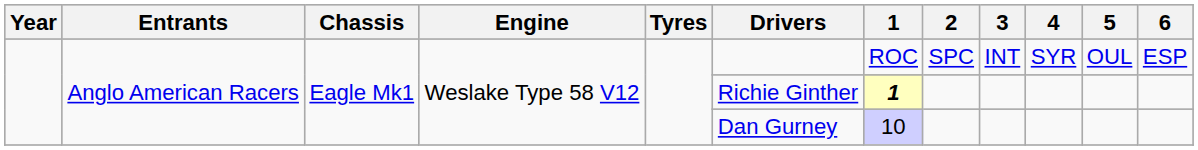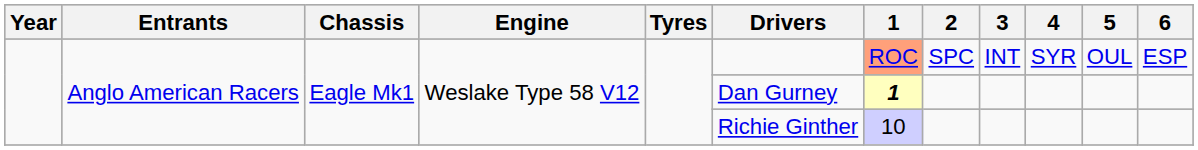row 2 | 1: no background -> lightsalmon background
row 3 | Drivers: Richie Ginther -> Dan Gurney
row 4 | Drivers: Dan Gurney -> Richie Ginther
